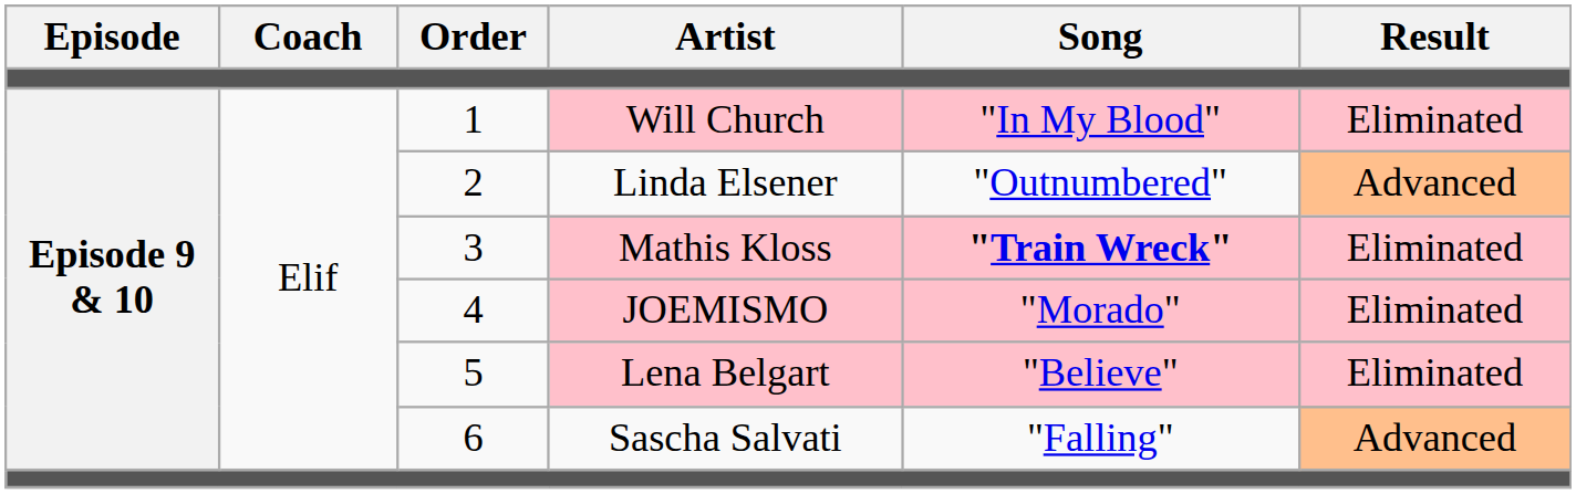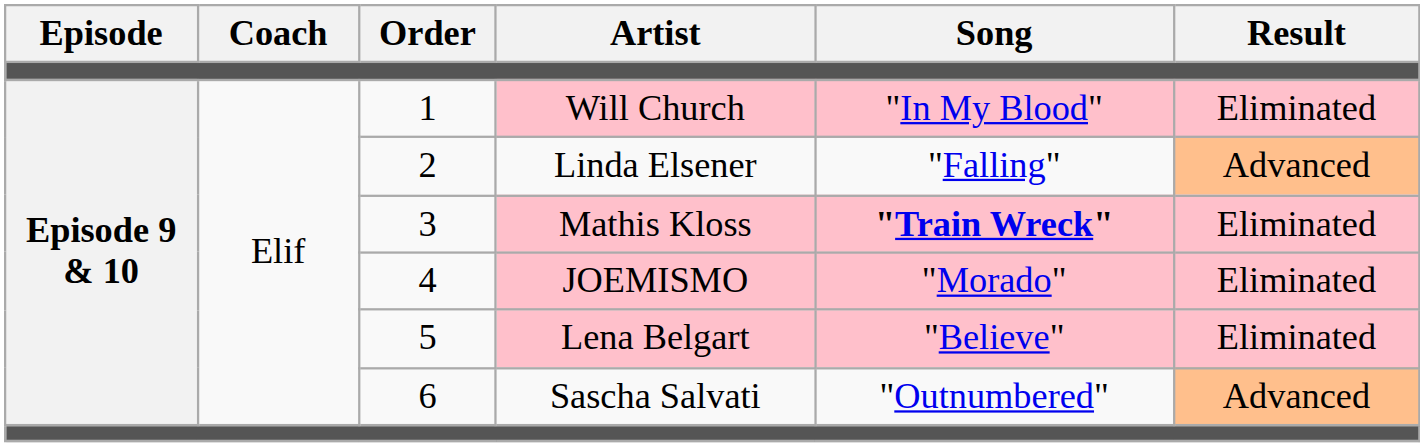2 | Song: "Outnumbered" -> "Falling"
6 | Song: "Falling" -> "Outnumbered"
